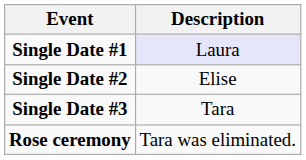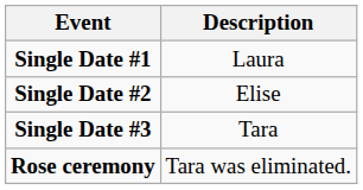Single Date #1 | Description: lavender background -> no background
